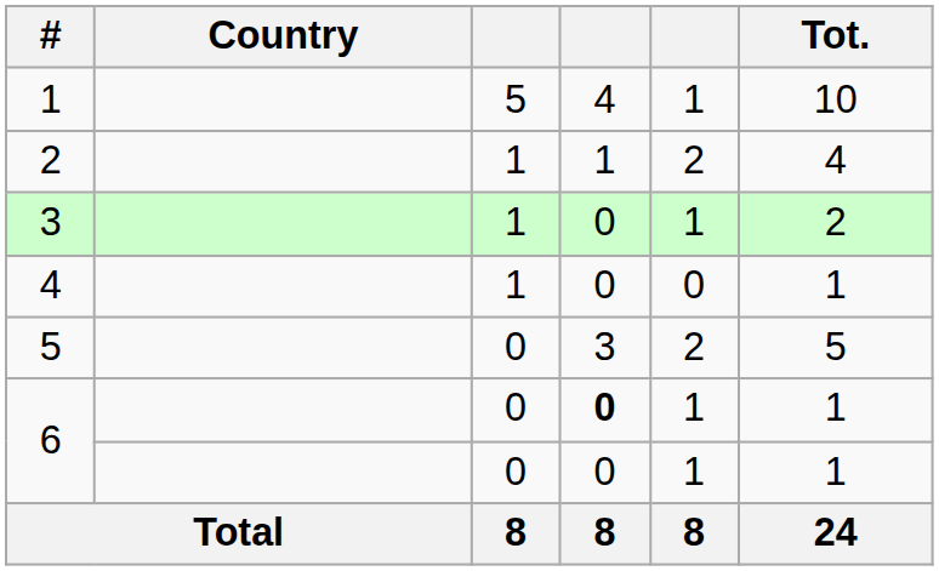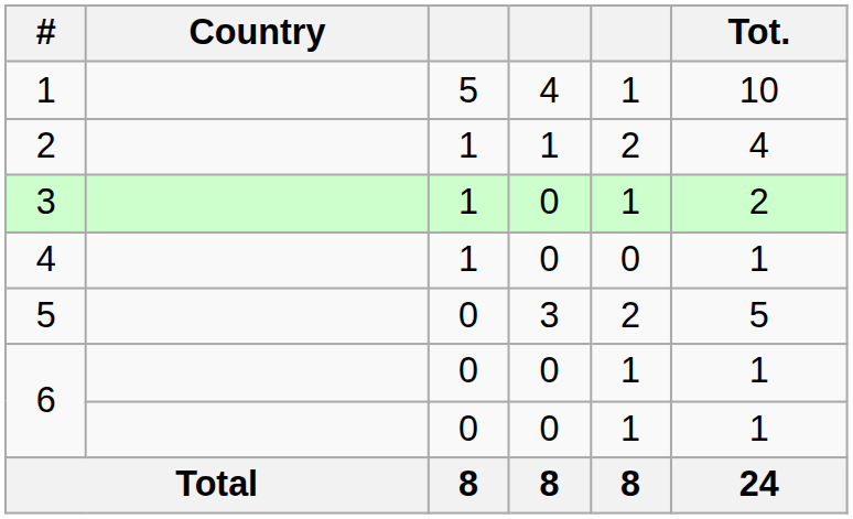row 7 | column 4: bold -> normal
